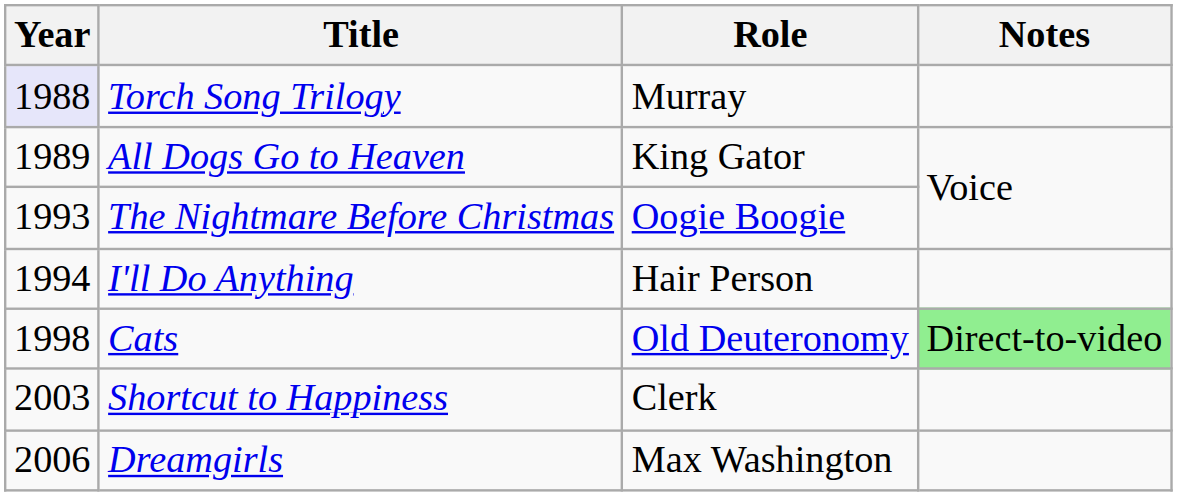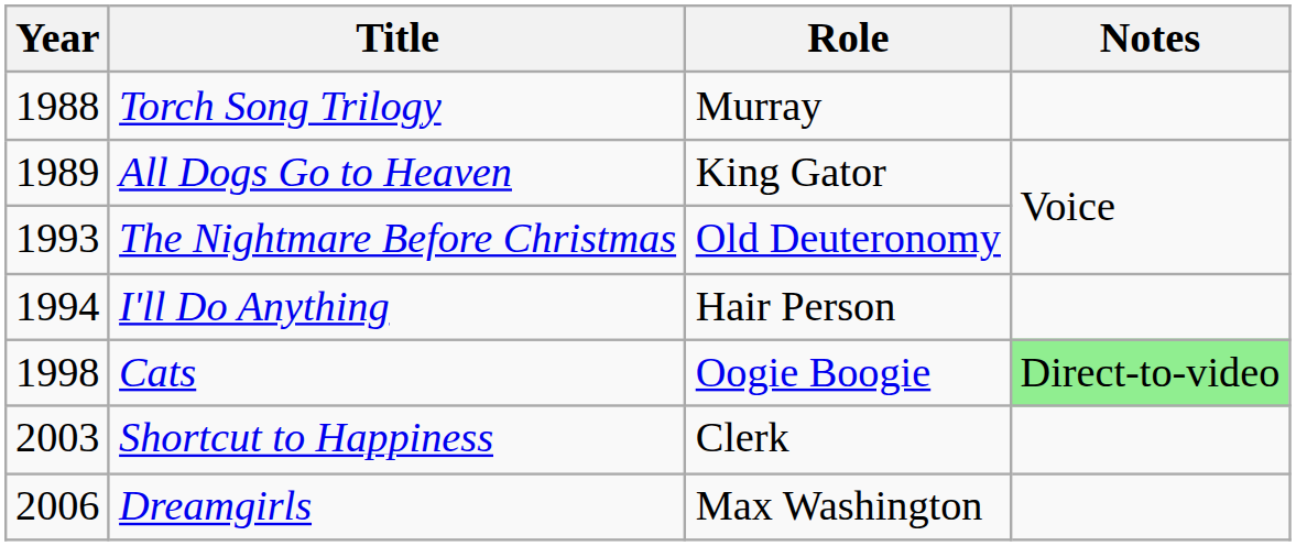Torch Song Trilogy | Year: lavender background -> no background
The Nightmare Before Christmas | Role: Oogie Boogie -> Old Deuteronomy
Cats | Role: Old Deuteronomy -> Oogie Boogie
